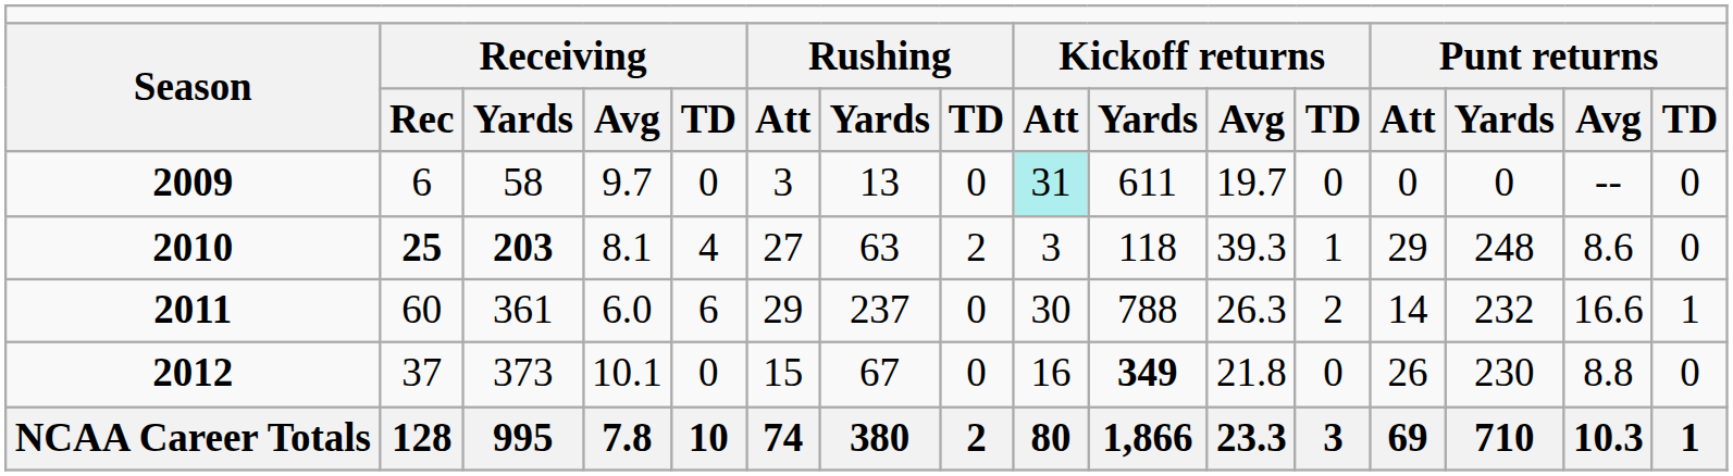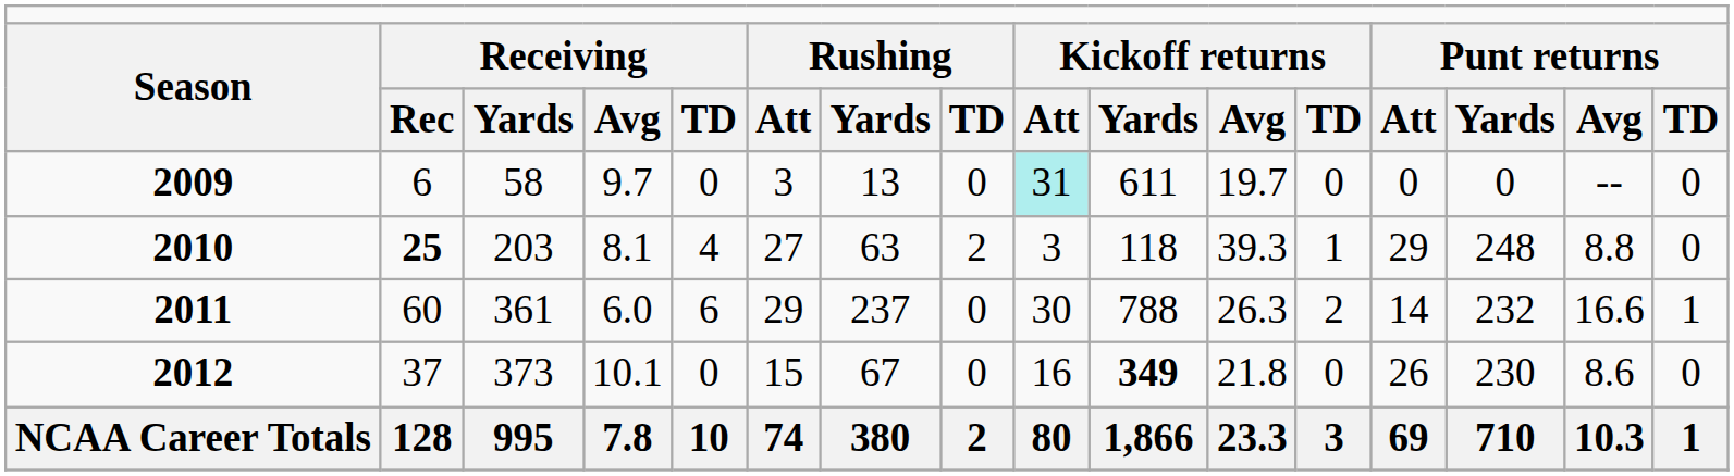2010 | column 3: bold -> normal
2010 | column 15: 8.6 -> 8.8
2012 | column 15: 8.8 -> 8.6
